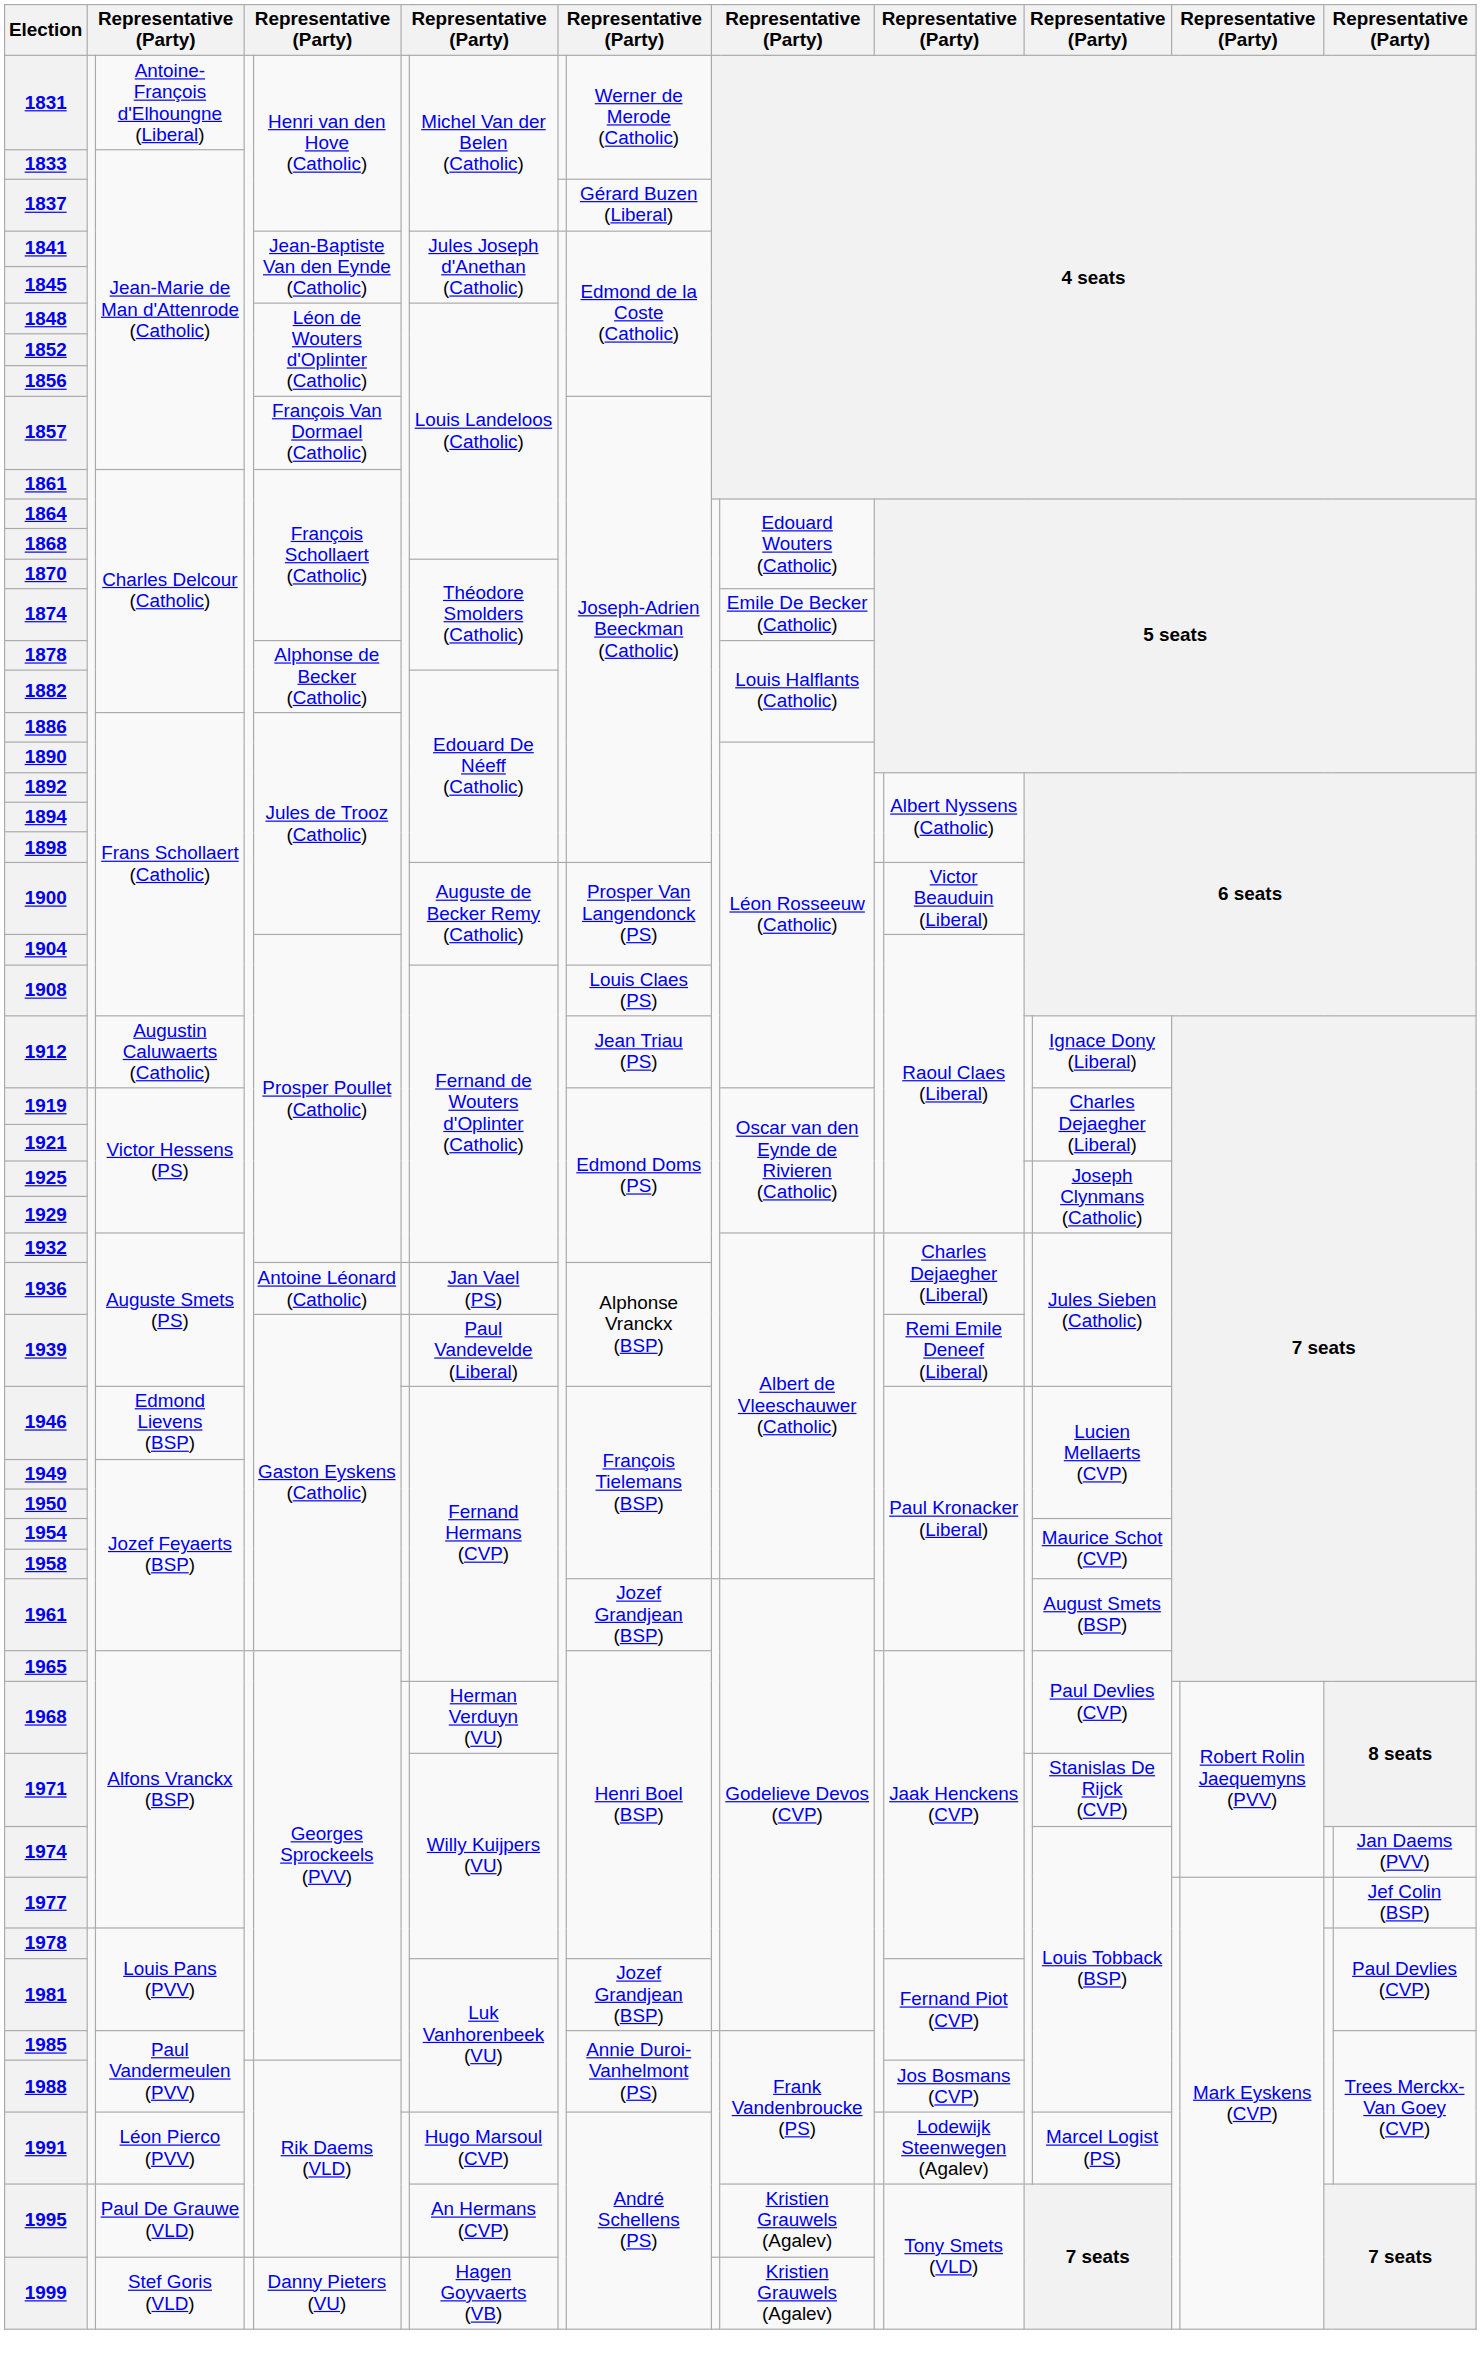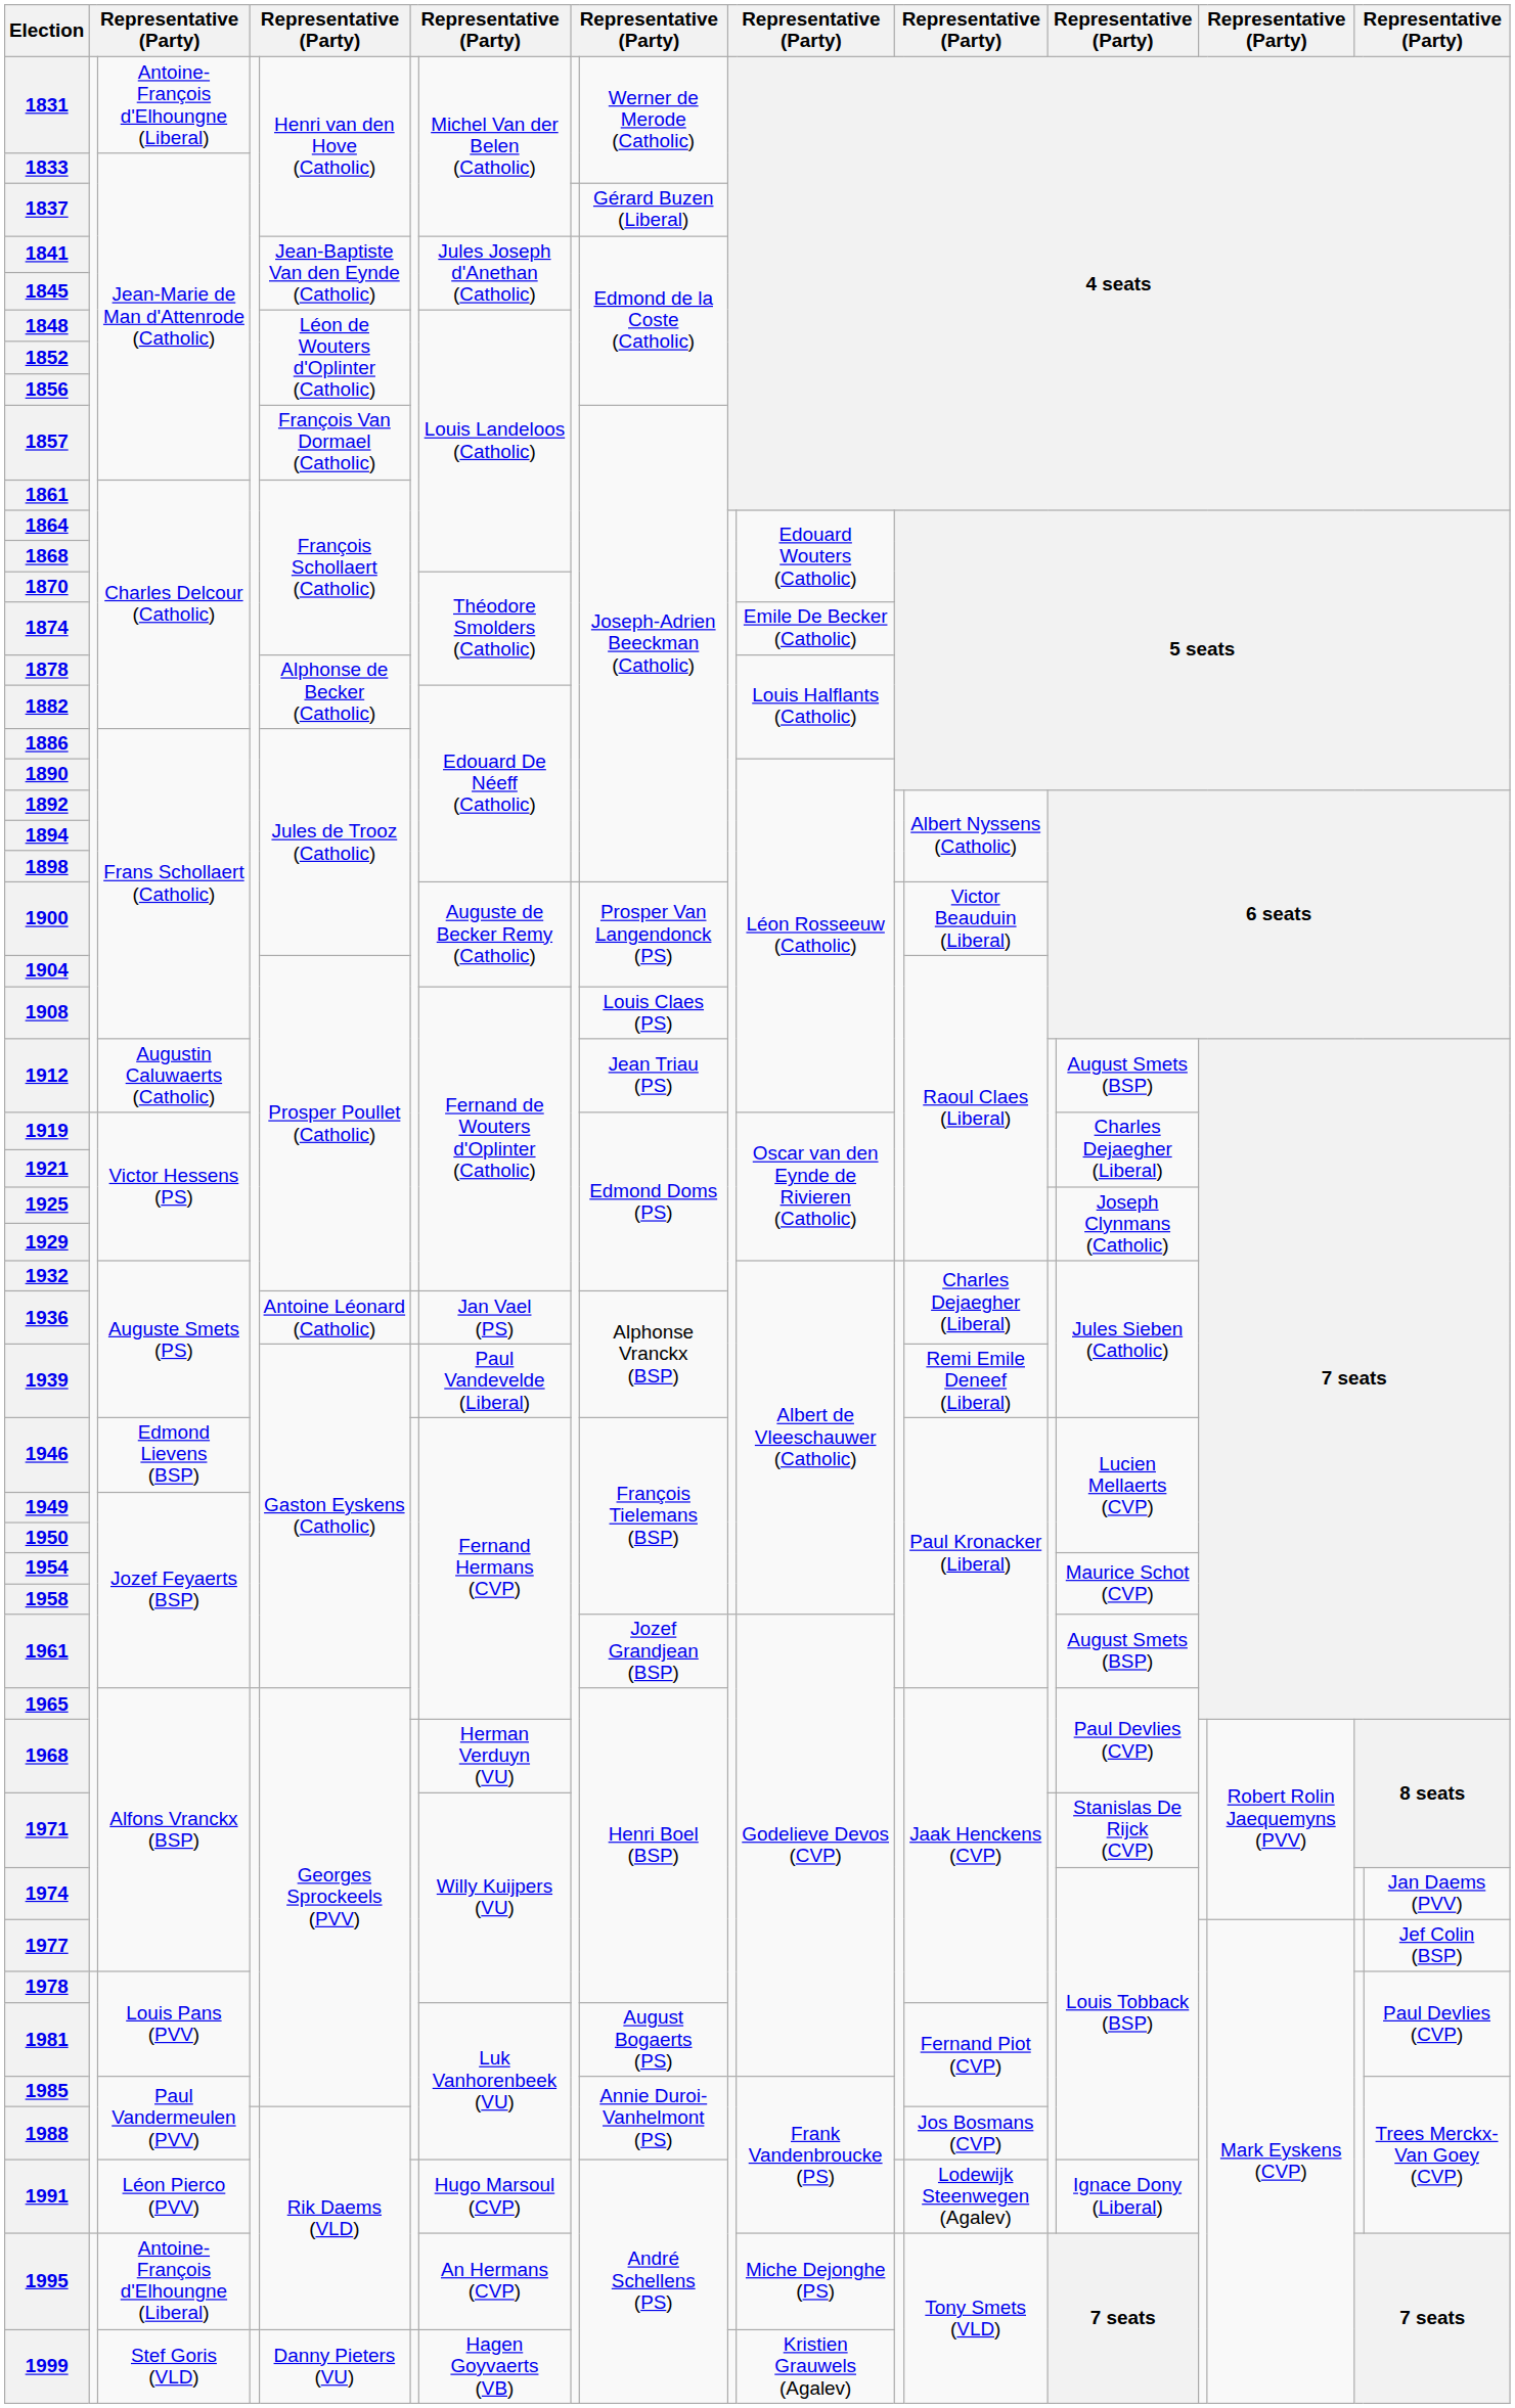1912 | column 15: Ignace Dony (Liberal) -> August Smets (BSP)
1981 | column 9: Jozef Grandjean (BSP) -> August Bogaerts (PS)
1991 | column 15: Marcel Logist (PS) -> Ignace Dony (Liberal)
1995 | column 3: Paul De Grauwe (VLD) -> Antoine-François d'Elhoungne (Liberal)
1995 | column 11: Kristien Grauwels (Agalev) -> Miche Dejonghe (PS)
